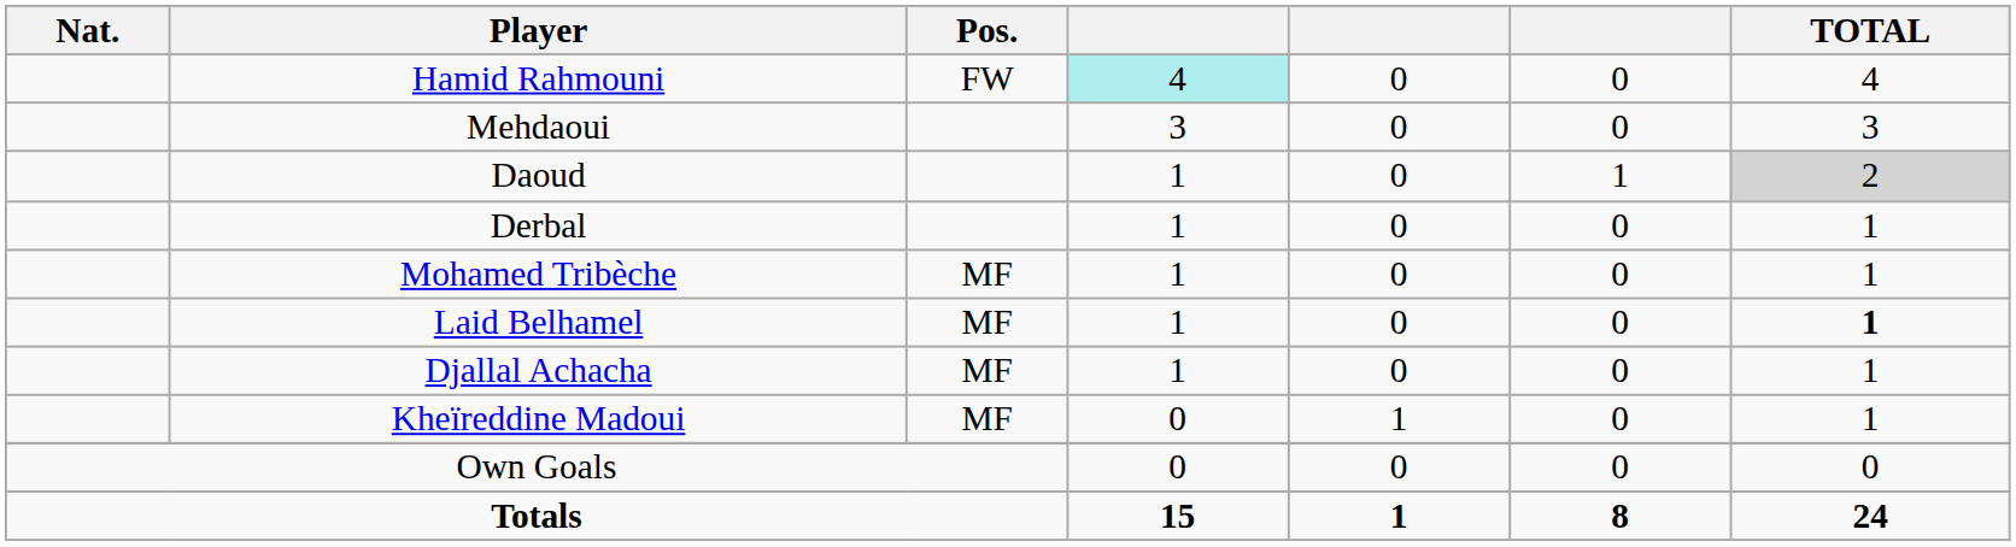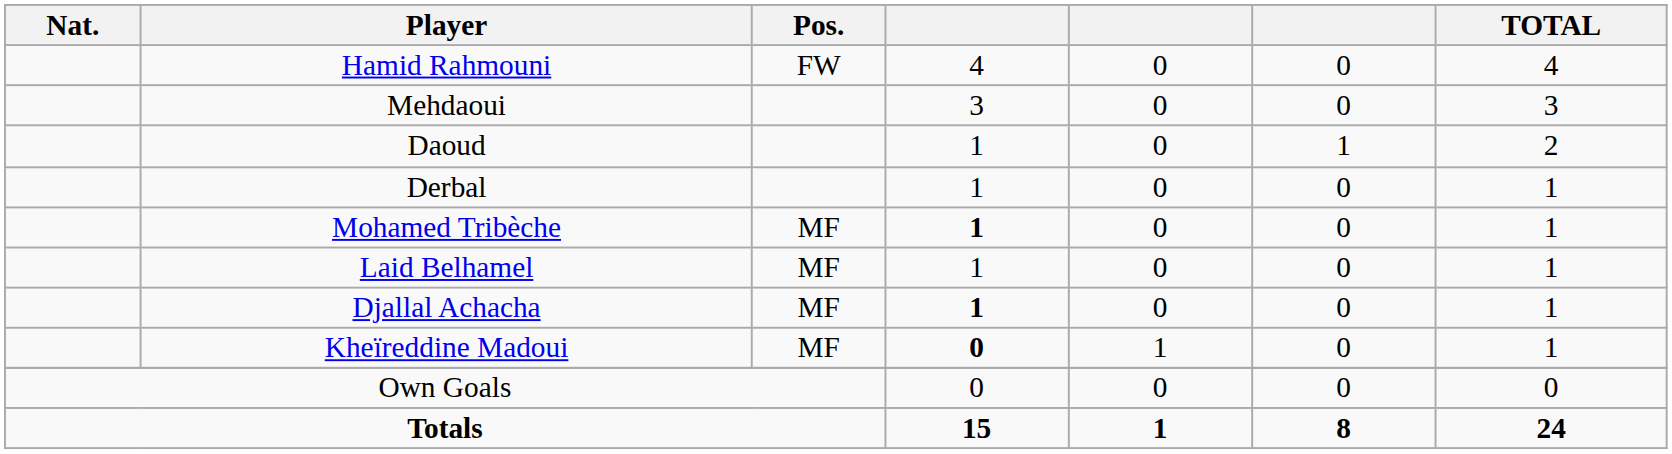Hamid Rahmouni | column 4: paleturquoise background -> no background
Daoud | TOTAL: lightgrey background -> no background
Mohamed Tribèche | column 4: normal -> bold
Laid Belhamel | TOTAL: bold -> normal
Djallal Achacha | column 4: normal -> bold
Kheïreddine Madoui | column 4: normal -> bold
